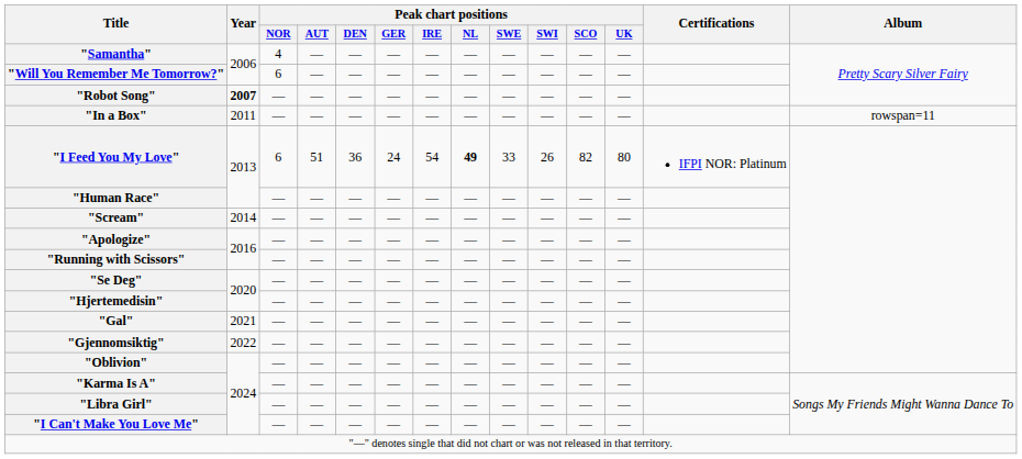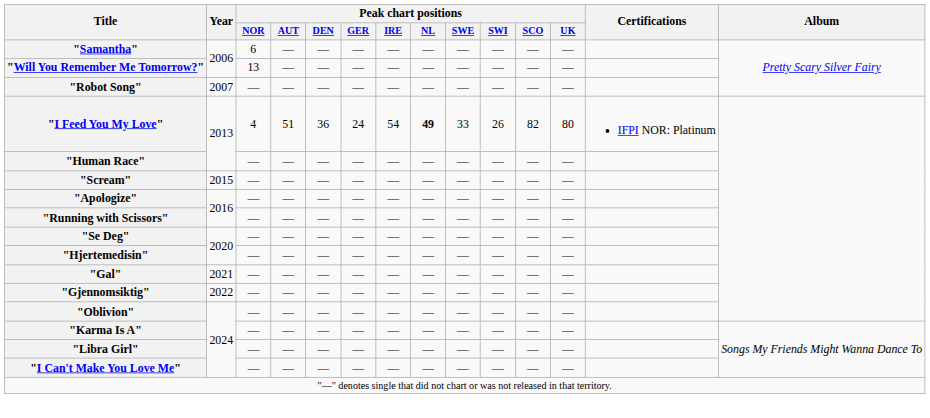"Samantha" | Peak chart positions / NOR: 4 -> 6
"Will You Remember Me Tomorrow?" | Peak chart positions / NOR: 6 -> 13
"Robot Song" | Year: bold -> normal
- row: "In a Box" | 2011 | — | — | — | — | — | — | — | — | — | — | rowspan=11
"I Feed You My Love" | Peak chart positions / NOR: 6 -> 4
"Scream" | Year: 2014 -> 2015
